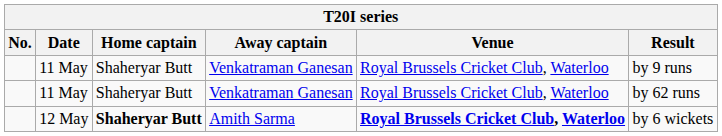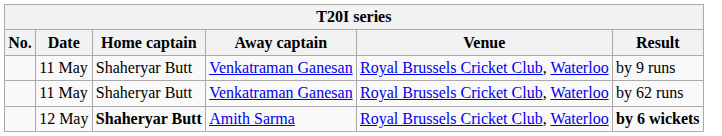12 May | Venue: bold -> normal
12 May | Result: normal -> bold
